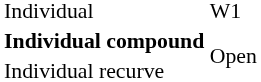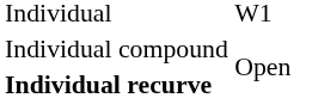Individual compound | column 1: bold -> normal
Individual recurve | column 1: normal -> bold
